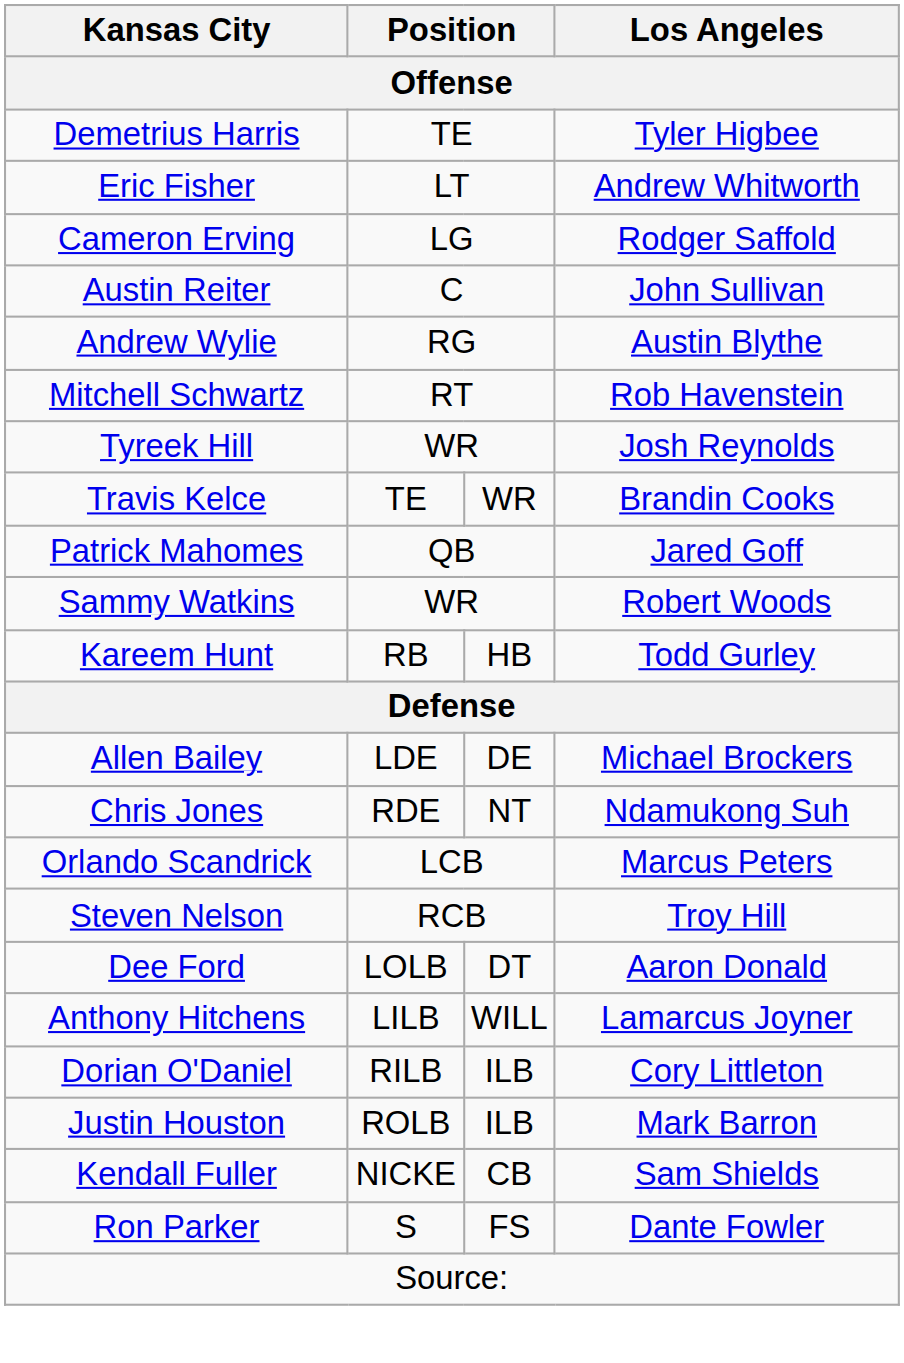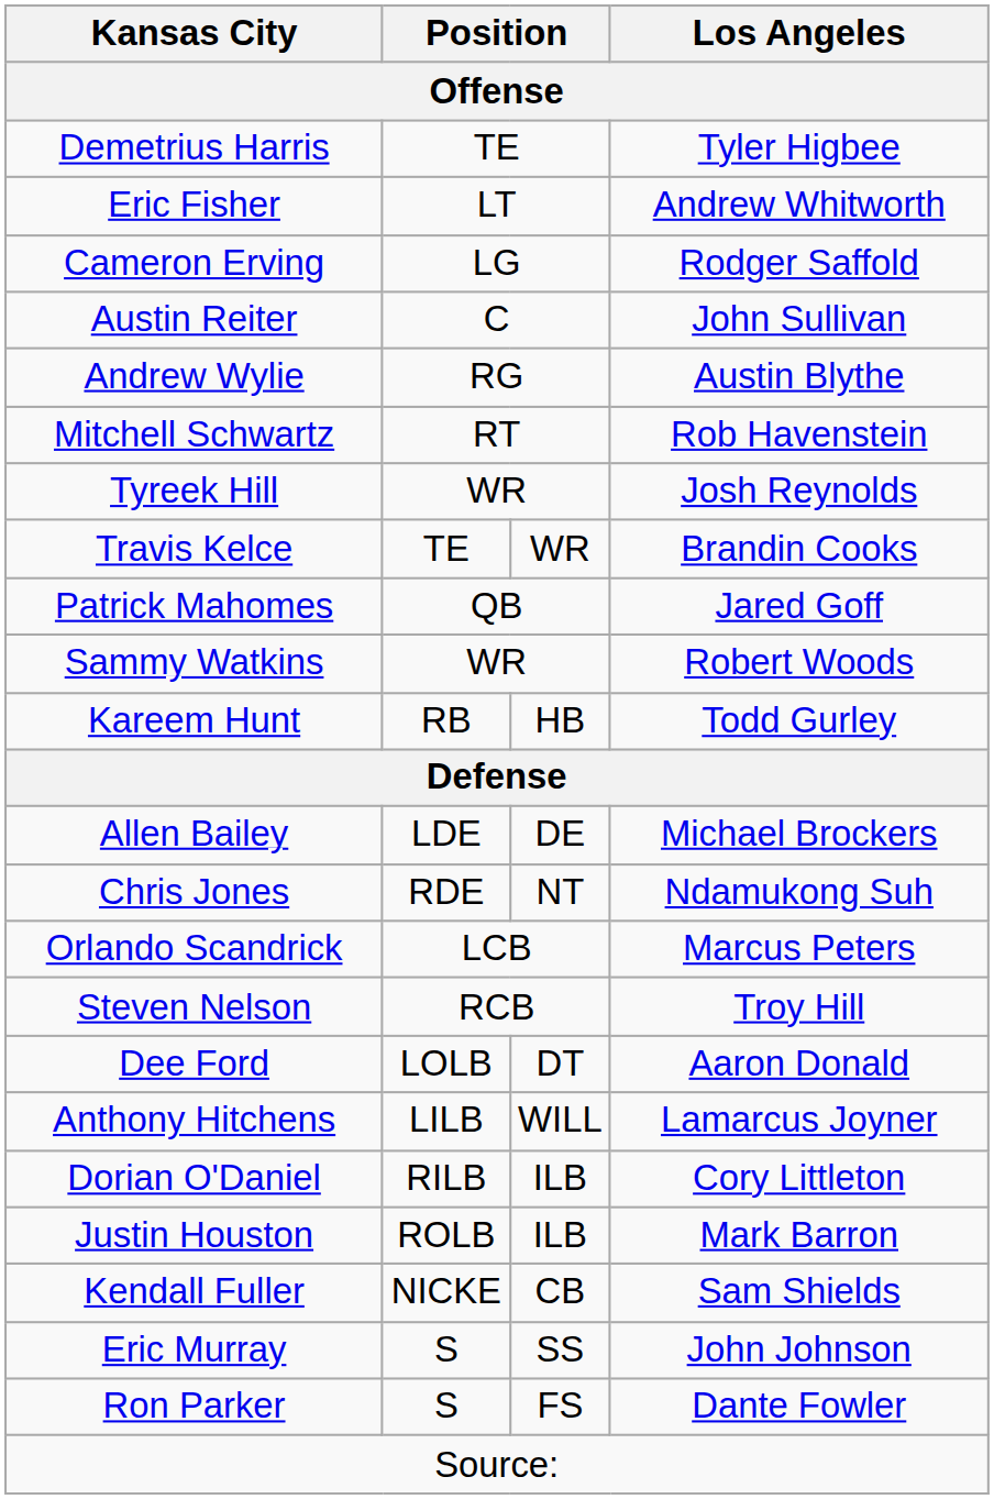+ row: Eric Murray | S | SS | John Johnson
